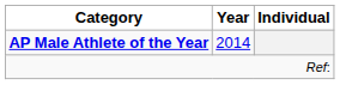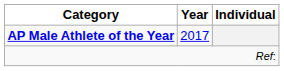AP Male Athlete of the Year | Year: 2014 -> 2017
